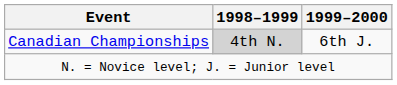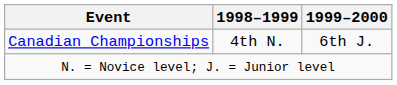Canadian Championships | 1998–1999: lightgrey background -> no background
